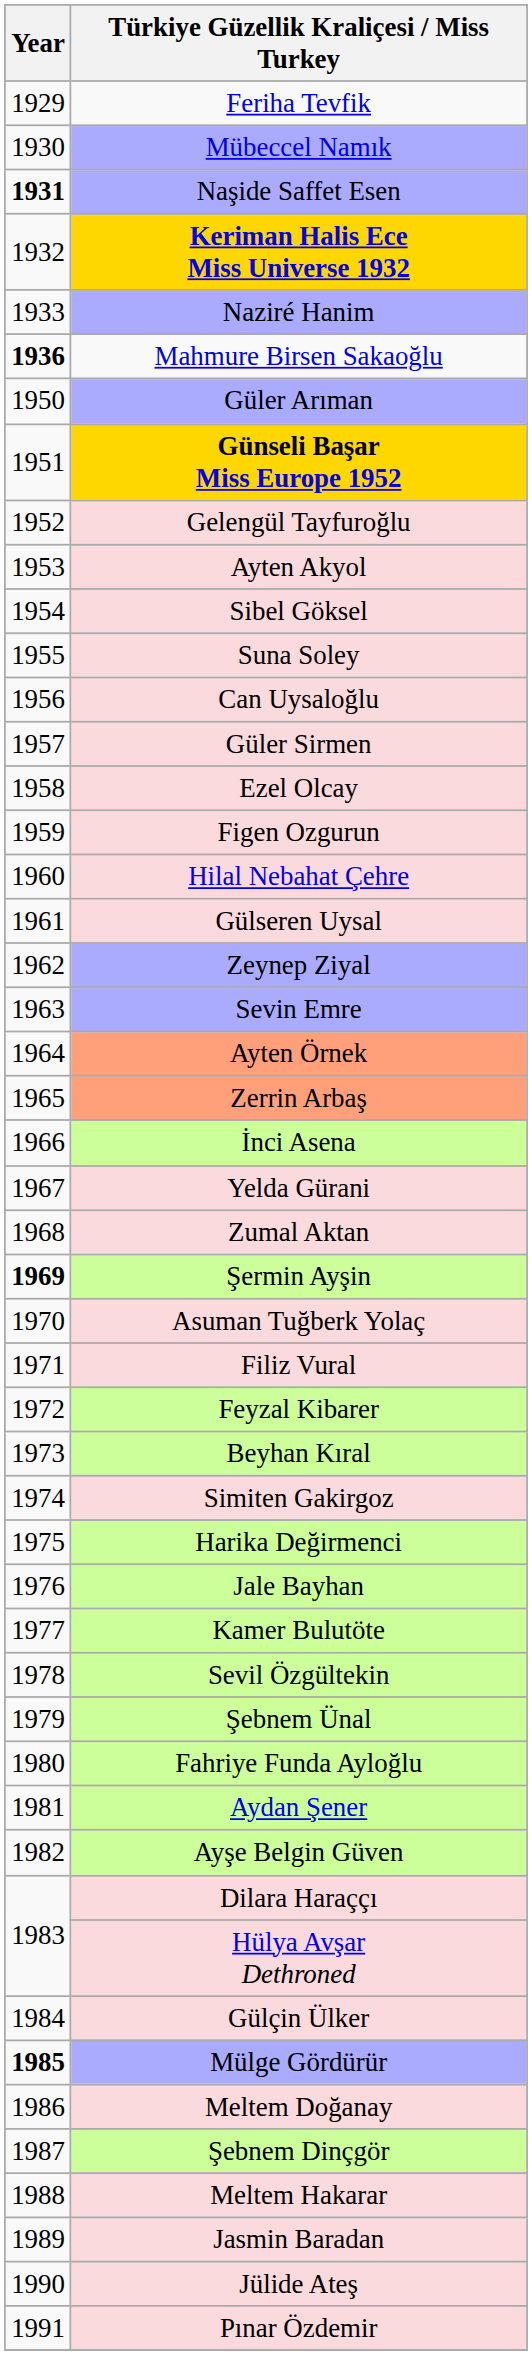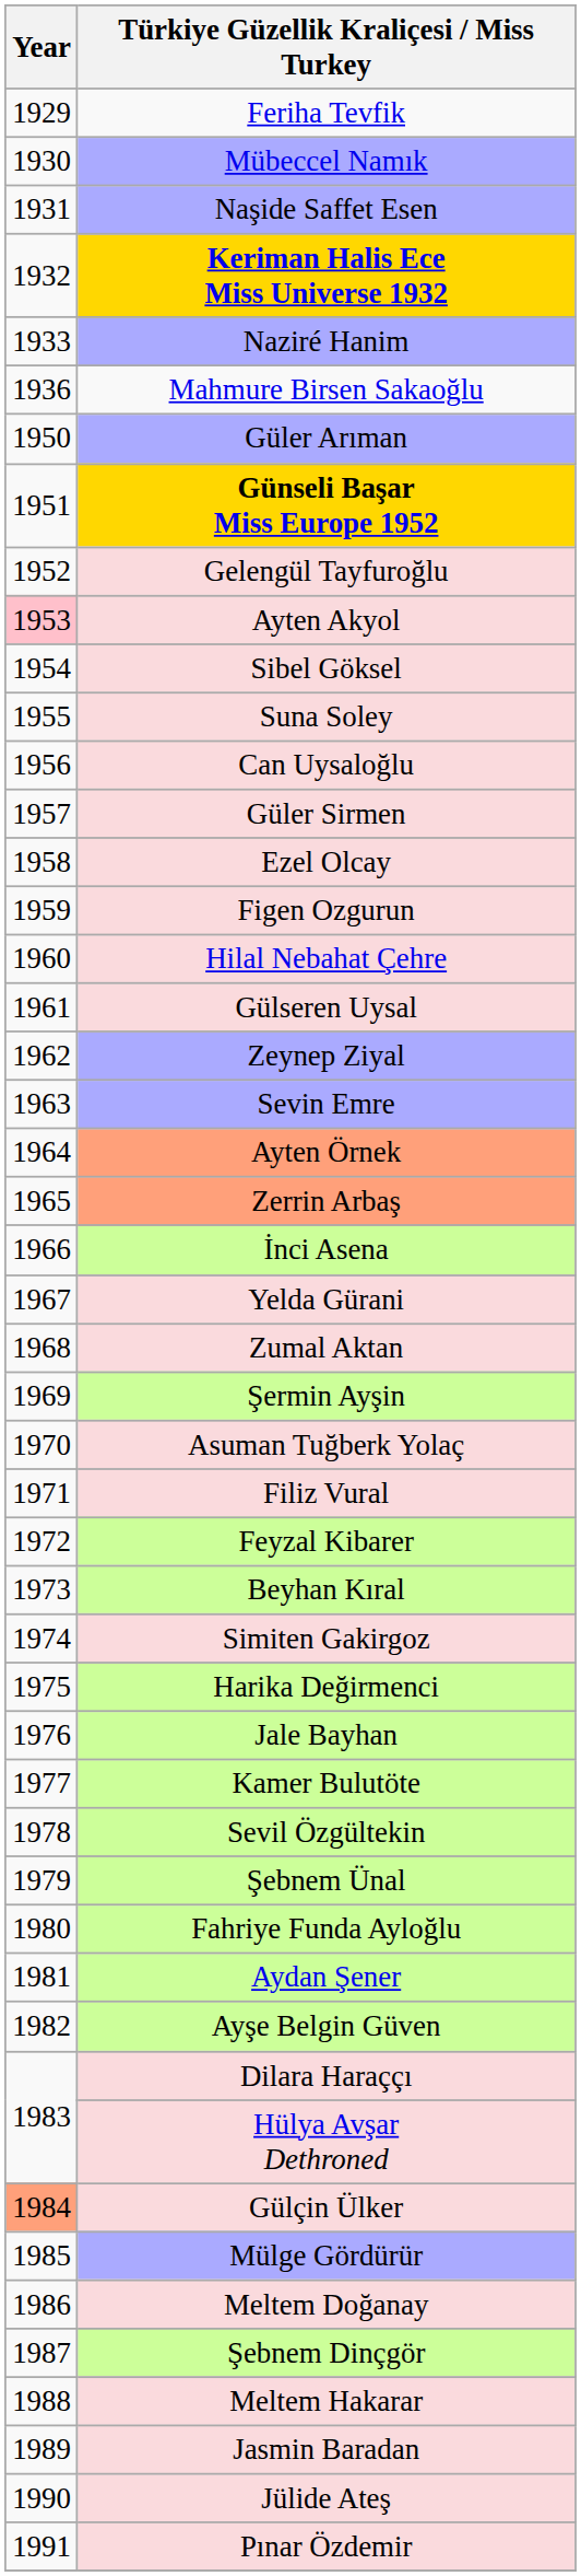Naşide Saffet Esen | Year: bold -> normal
Mahmure Birsen Sakaoğlu | Year: bold -> normal
Ayten Akyol | Year: no background -> pink background
Şermin Ayşin | Year: bold -> normal
Gülçin Ülker | Year: no background -> lightsalmon background
Mülge Gördürür | Year: bold -> normal
